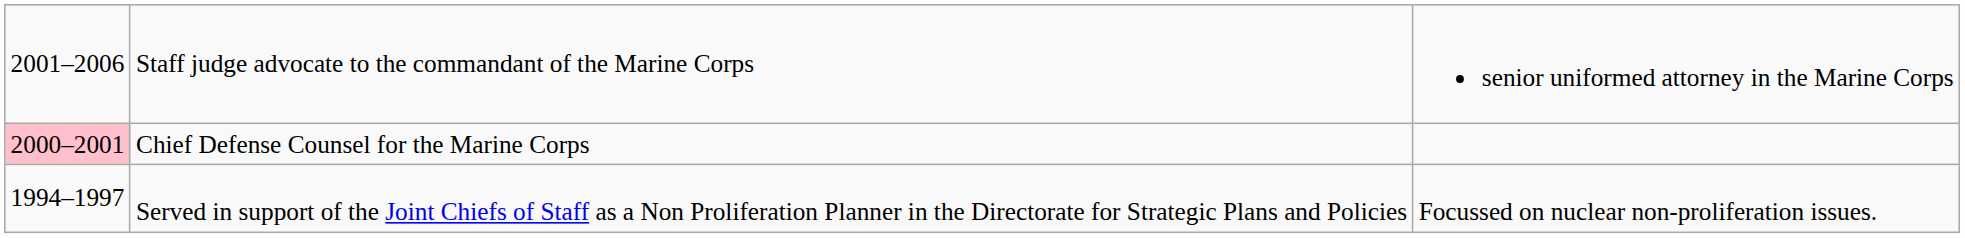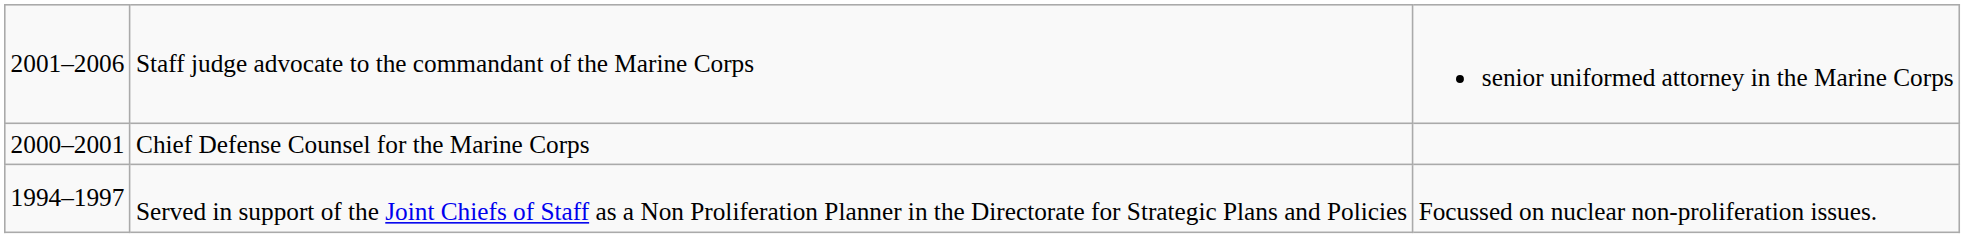Chief Defense Counsel for the Marine Corps | column 1: pink background -> no background
